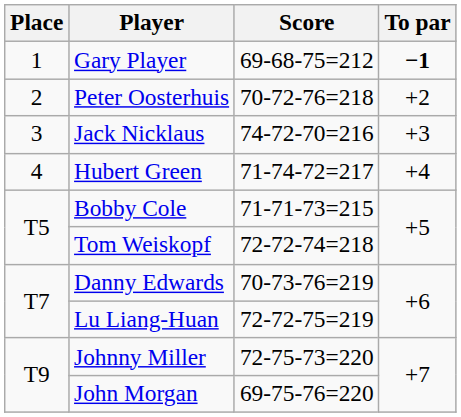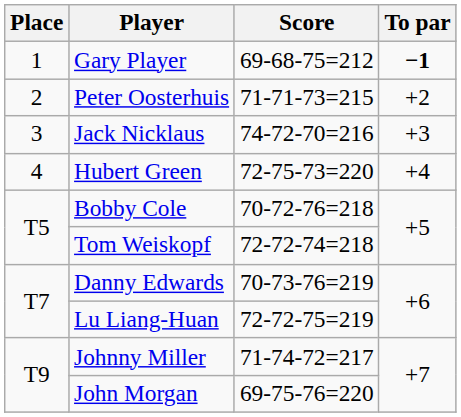Peter Oosterhuis | Score: 70-72-76=218 -> 71-71-73=215
Hubert Green | Score: 71-74-72=217 -> 72-75-73=220
Bobby Cole | Score: 71-71-73=215 -> 70-72-76=218
Johnny Miller | Score: 72-75-73=220 -> 71-74-72=217
